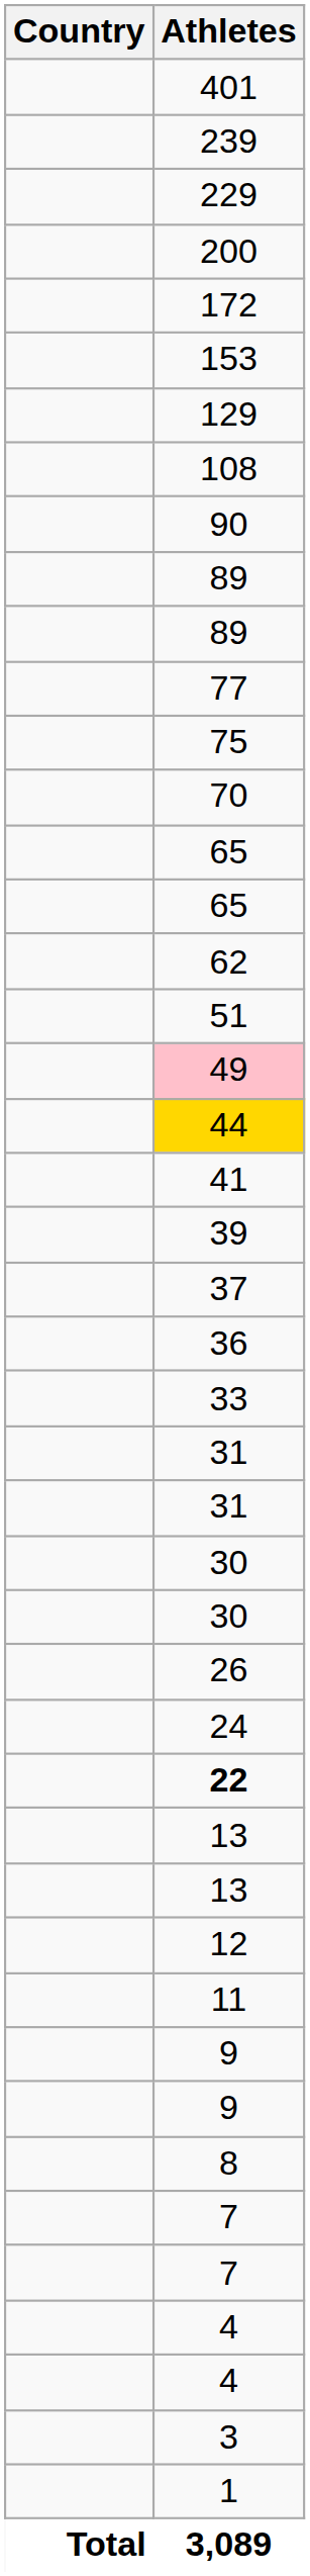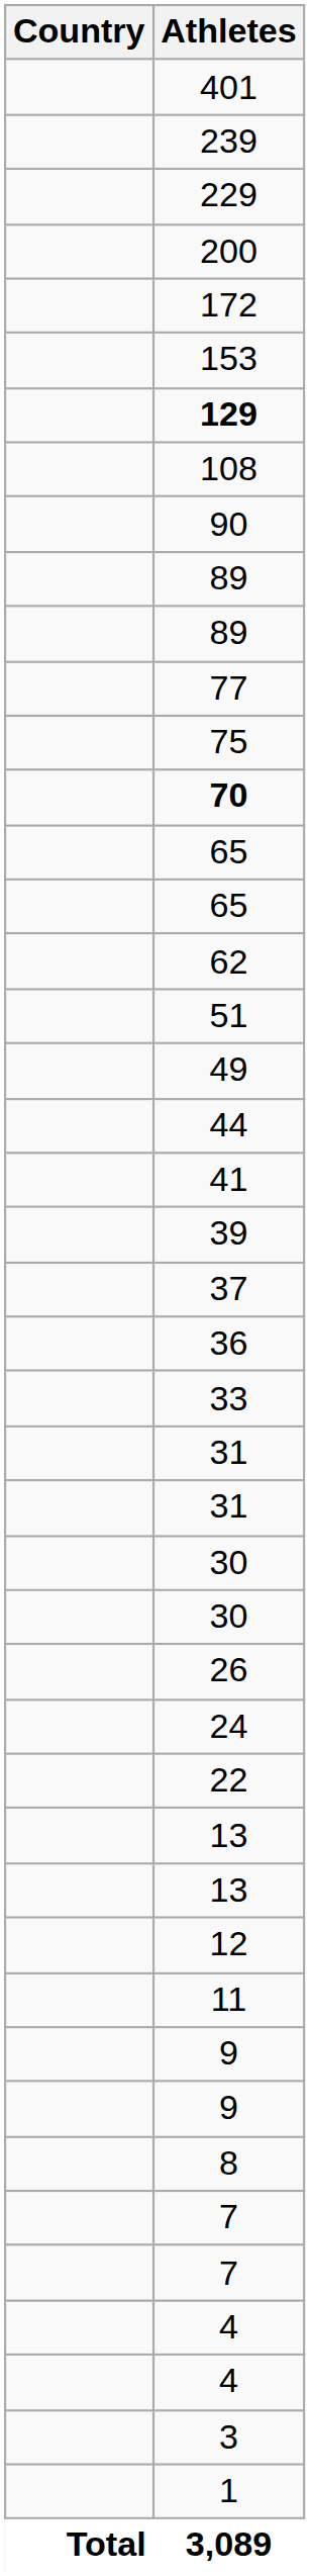row 8 | Athletes: normal -> bold
row 15 | Athletes: normal -> bold
row 20 | Athletes: pink background -> no background
row 21 | Athletes: gold background -> no background
row 33 | Athletes: bold -> normal
